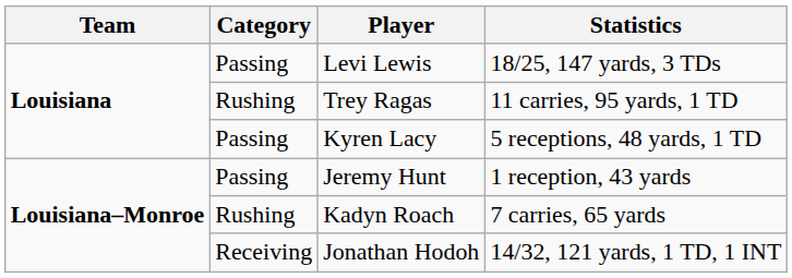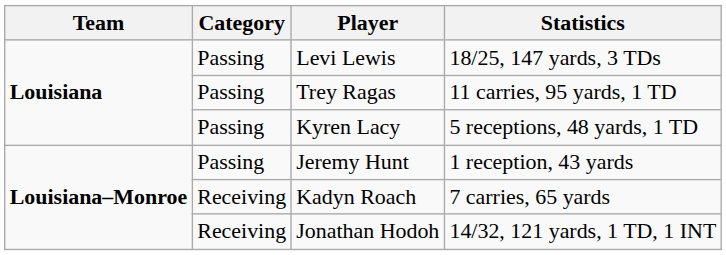Trey Ragas | Category: Rushing -> Passing
Kadyn Roach | Category: Rushing -> Receiving
